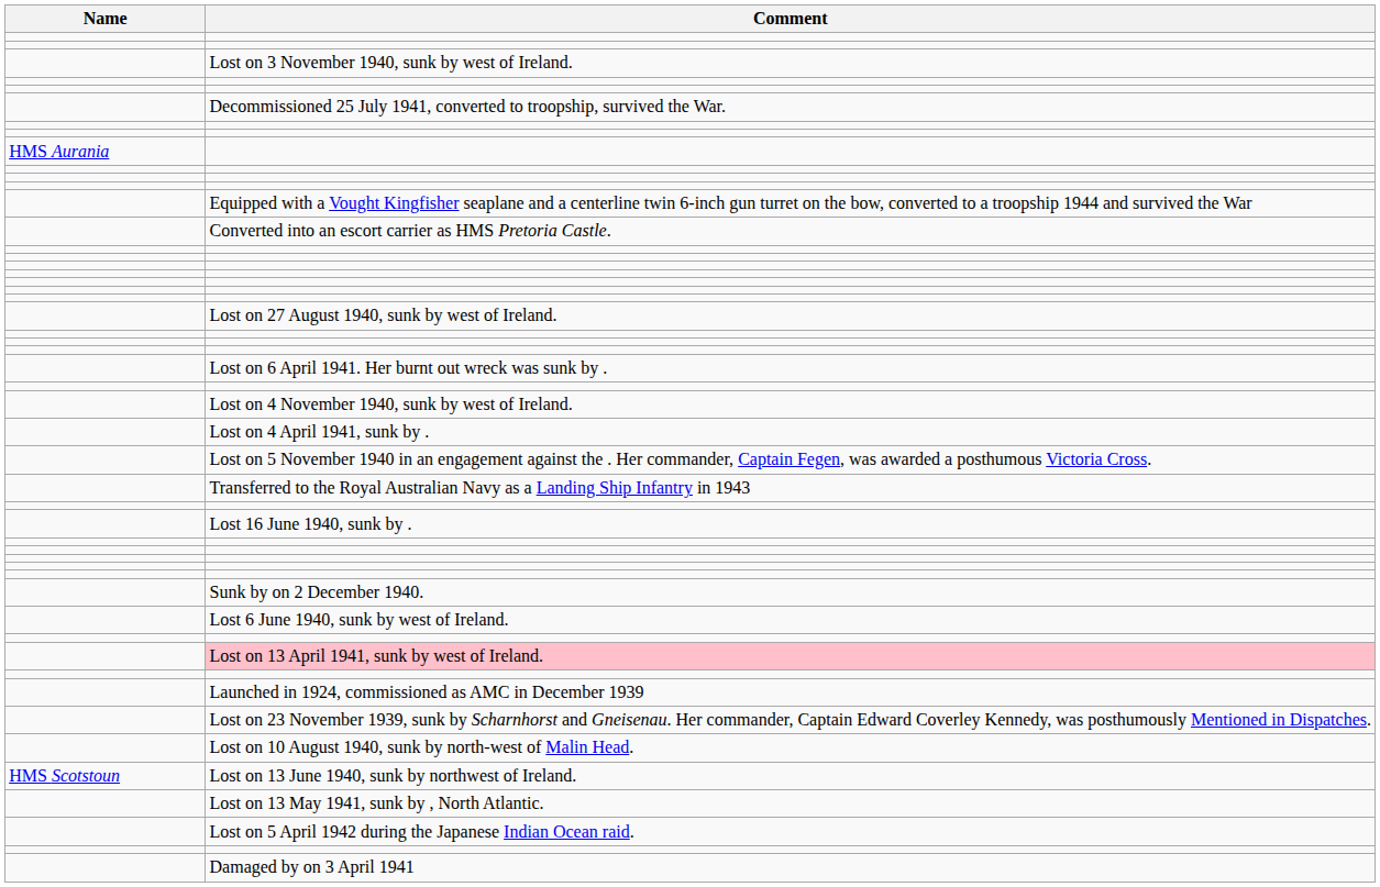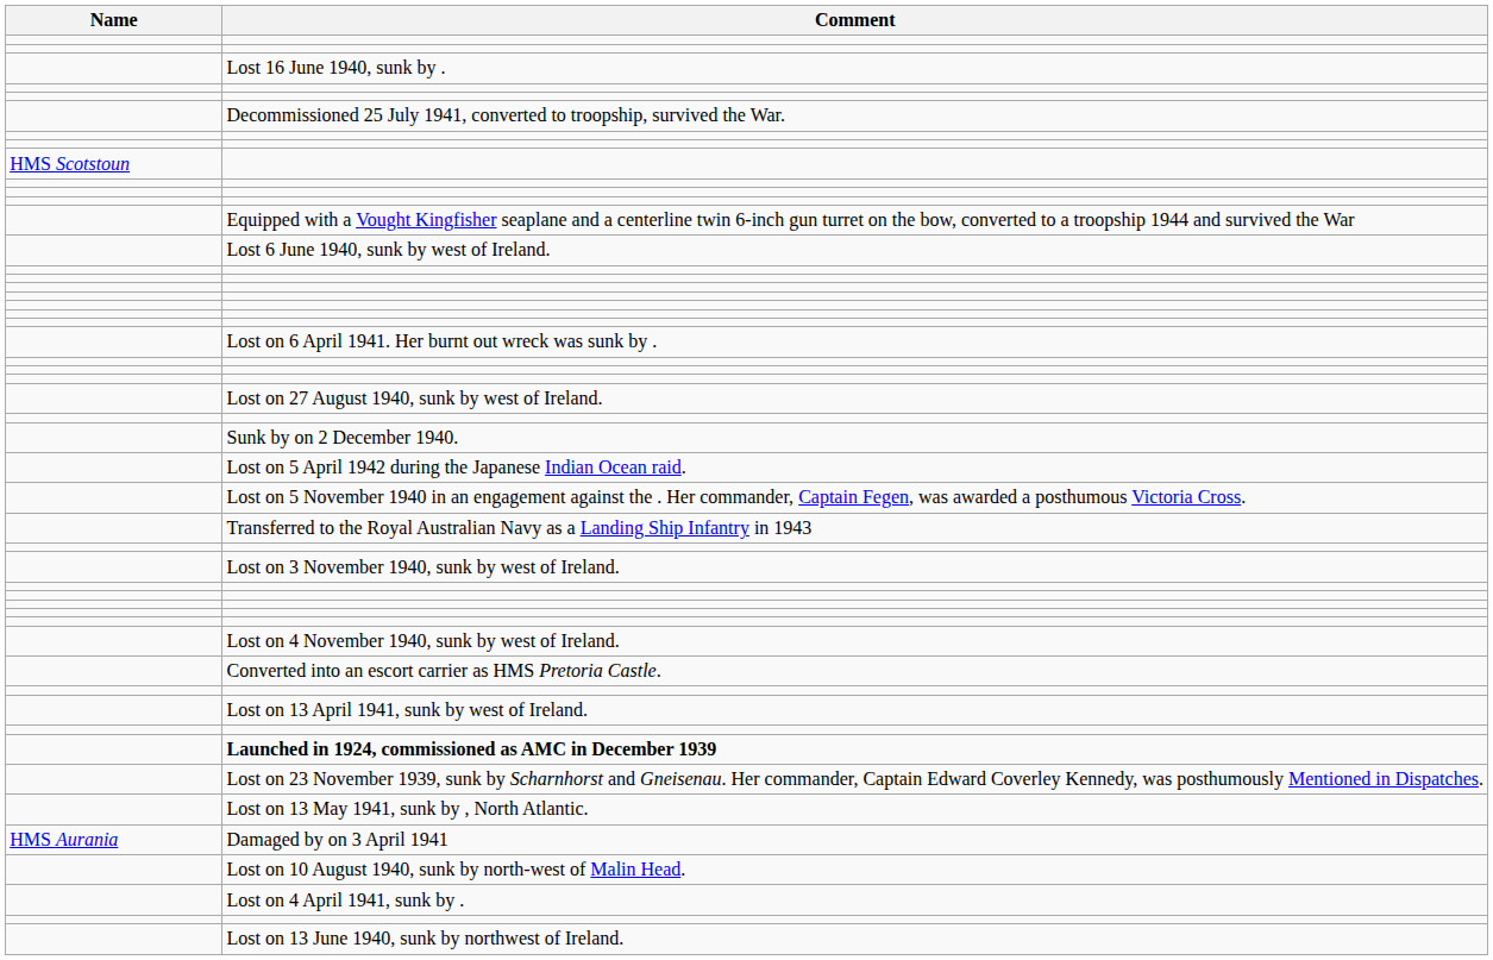row 4 | Comment: Lost on 3 November 1940, sunk by west of Ireland. -> Lost 16 June 1940, sunk by .
row 10 | Name: HMS Aurania -> HMS Scotstoun
row 15 | Comment: Converted into an escort carrier as HMS Pretoria Castle. -> Lost 6 June 1940, sunk by west of Ireland.
row 23 | Comment: Lost on 27 August 1940, sunk by west of Ireland. -> Lost on 6 April 1941. Her burnt out wreck was sunk by .
row 27 | Comment: Lost on 6 April 1941. Her burnt out wreck was sunk by . -> Lost on 27 August 1940, sunk by west of Ireland.
row 29 | Comment: Lost on 4 November 1940, sunk by west of Ireland. -> Sunk by on 2 December 1940.
row 30 | Comment: Lost on 4 April 1941, sunk by . -> Lost on 5 April 1942 during the Japanese Indian Ocean raid.
row 34 | Comment: Lost 16 June 1940, sunk by . -> Lost on 3 November 1940, sunk by west of Ireland.
row 40 | Comment: Sunk by on 2 December 1940. -> Lost on 4 November 1940, sunk by west of Ireland.
row 41 | Comment: Lost 6 June 1940, sunk by west of Ireland. -> Converted into an escort carrier as HMS Pretoria Castle.
row 43 | Comment: pink background -> no background
row 45 | Comment: normal -> bold
row 47 | Comment: Lost on 10 August 1940, sunk by north-west of Malin Head. -> Lost on 13 May 1941, sunk by , North Atlantic.
row 48 | Name: HMS Scotstoun -> HMS Aurania
row 48 | Comment: Lost on 13 June 1940, sunk by northwest of Ireland. -> Damaged by on 3 April 1941
row 49 | Comment: Lost on 13 May 1941, sunk by , North Atlantic. -> Lost on 10 August 1940, sunk by north-west of Malin Head.
row 50 | Comment: Lost on 5 April 1942 during the Japanese Indian Ocean raid. -> Lost on 4 April 1941, sunk by .
row 52 | Comment: Damaged by on 3 April 1941 -> Lost on 13 June 1940, sunk by northwest of Ireland.
